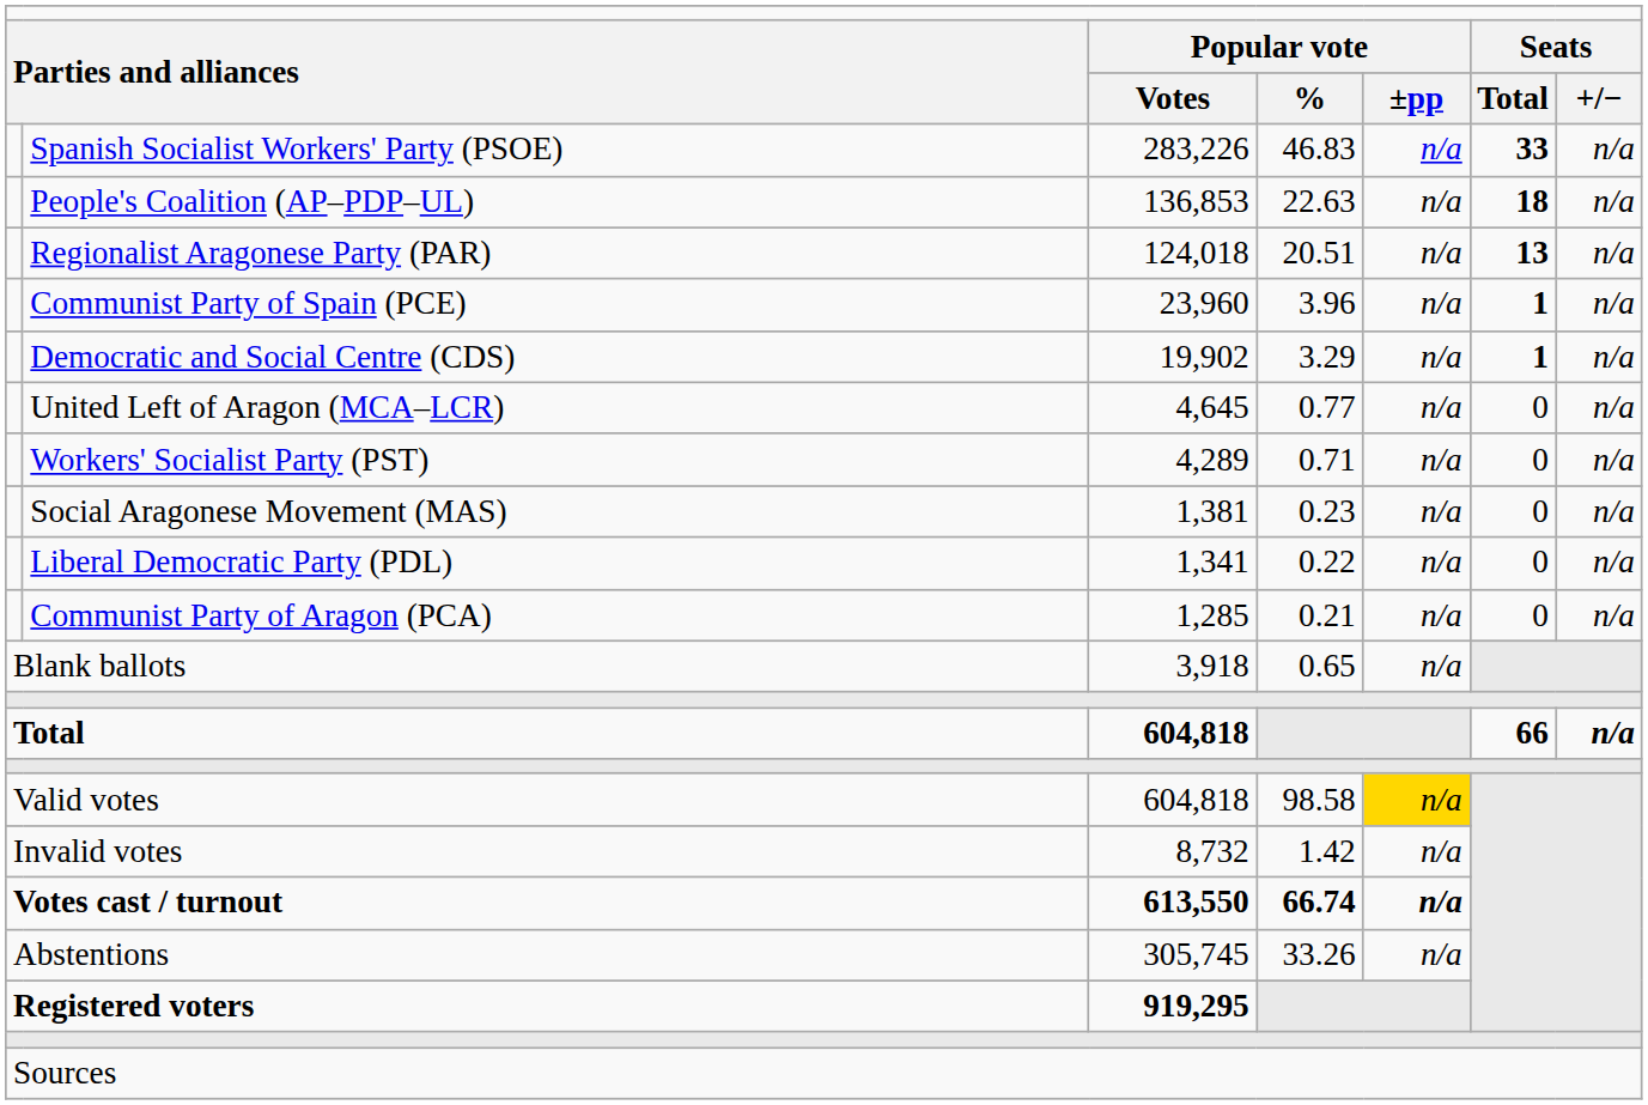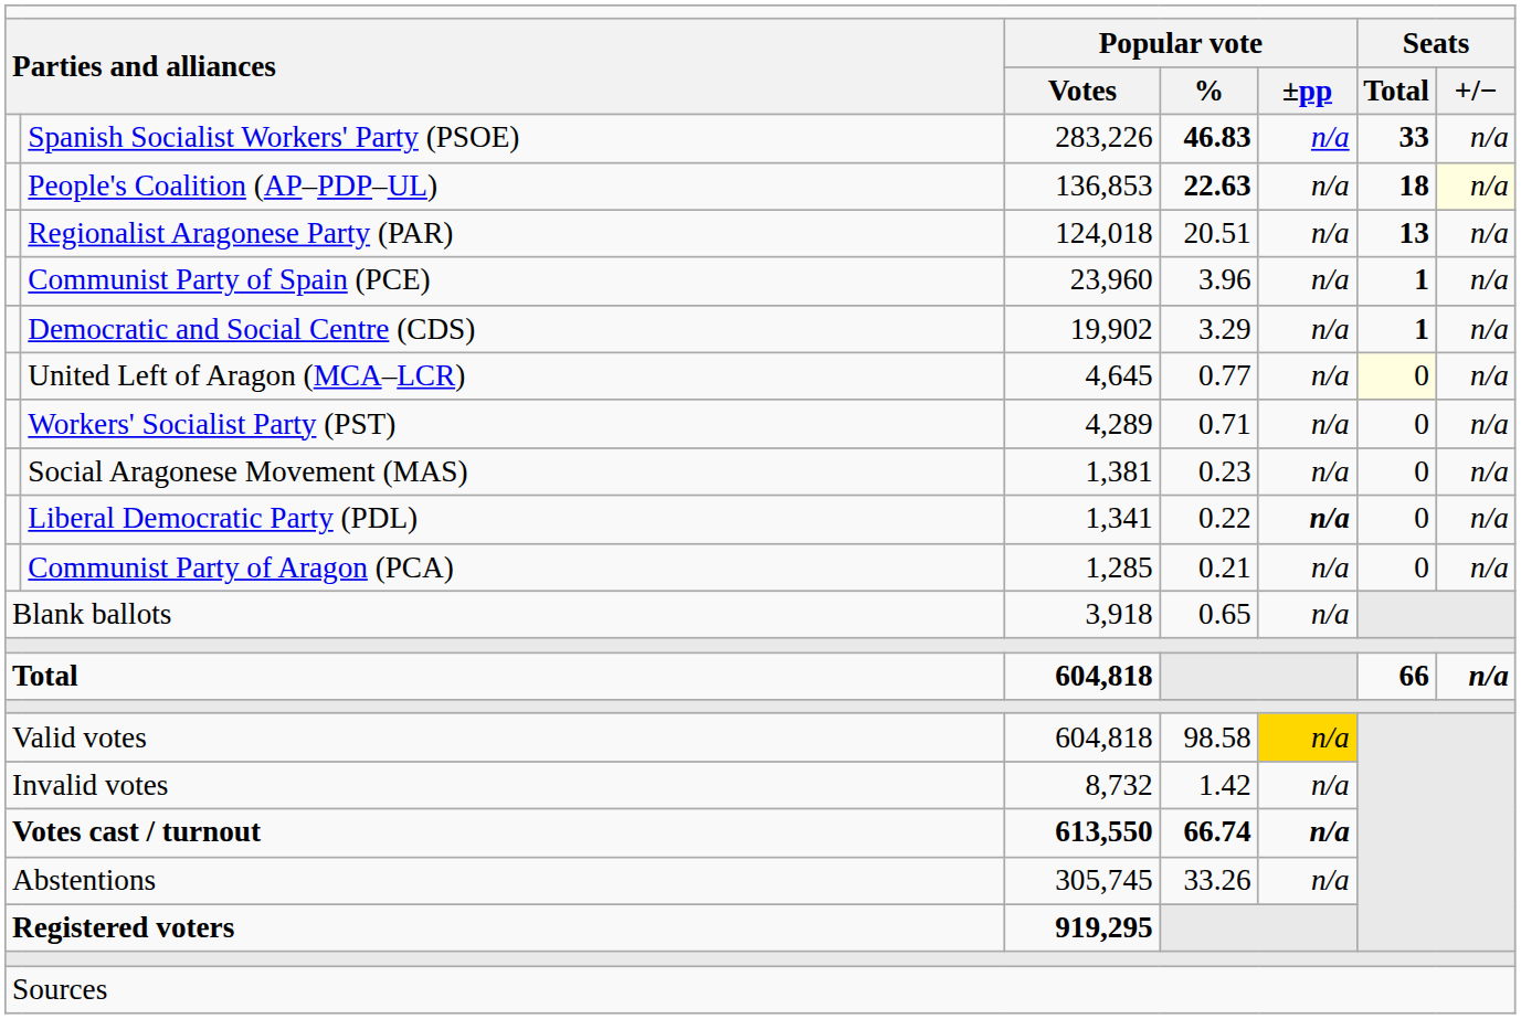Spanish Socialist Workers' Party (PSOE) | column 4: normal -> bold
People's Coalition (AP–PDP–UL) | column 4: normal -> bold
People's Coalition (AP–PDP–UL) | column 7: no background -> lightyellow background
United Left of Aragon (MCA–LCR) | column 6: no background -> lightyellow background
Liberal Democratic Party (PDL) | column 5: normal -> bold
